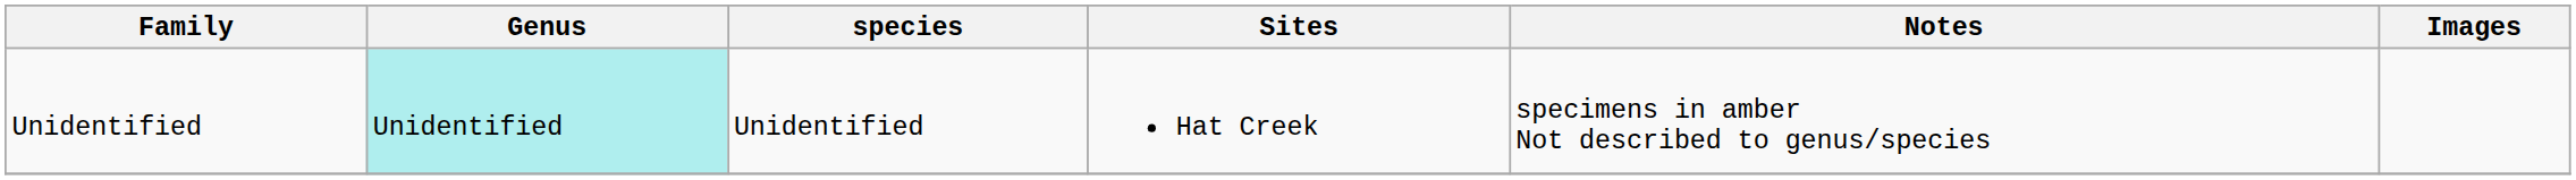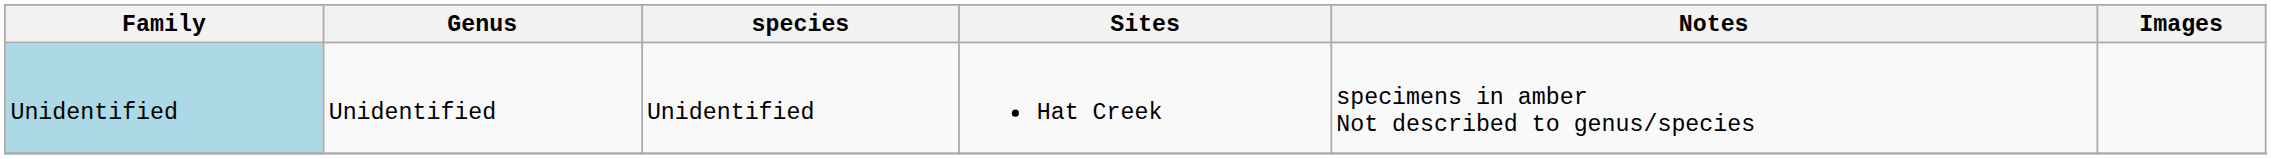row 2 | Family: no background -> lightblue background
row 2 | Genus: paleturquoise background -> no background
